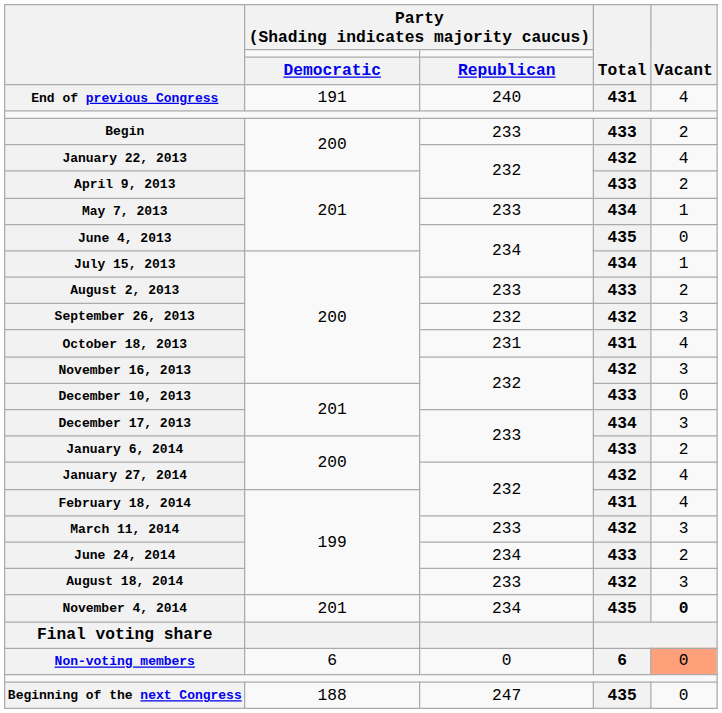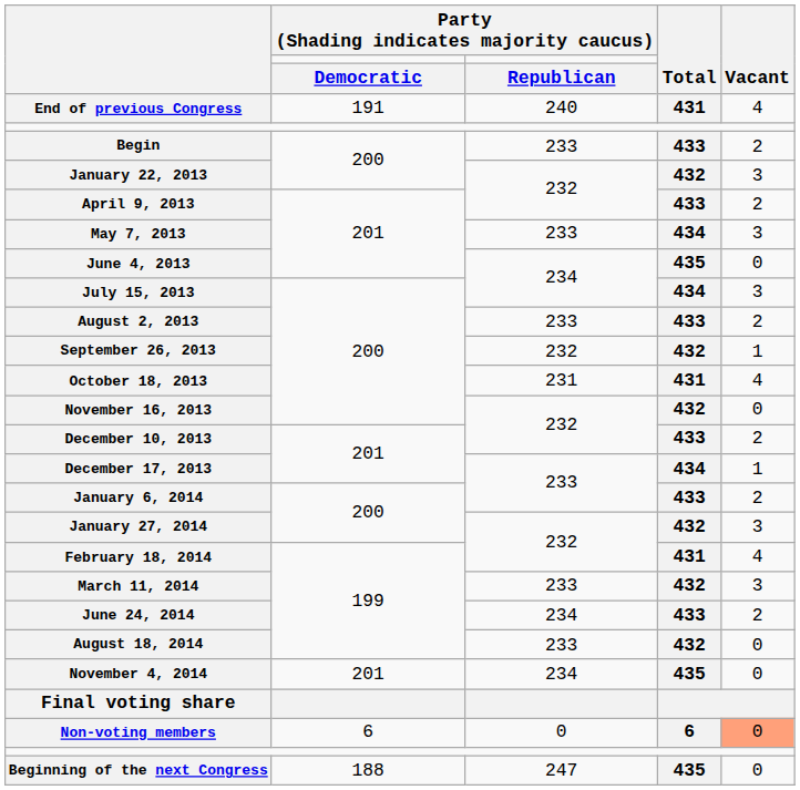January 22, 2013 | Vacant: 4 -> 3
May 7, 2013 | Vacant: 1 -> 3
July 15, 2013 | Vacant: 1 -> 3
September 26, 2013 | Vacant: 3 -> 1
November 16, 2013 | Vacant: 3 -> 0
December 10, 2013 | Vacant: 0 -> 2
December 17, 2013 | Vacant: 3 -> 1
January 27, 2014 | Vacant: 4 -> 3
August 18, 2014 | Vacant: 3 -> 0
November 4, 2014 | Vacant: bold -> normal
